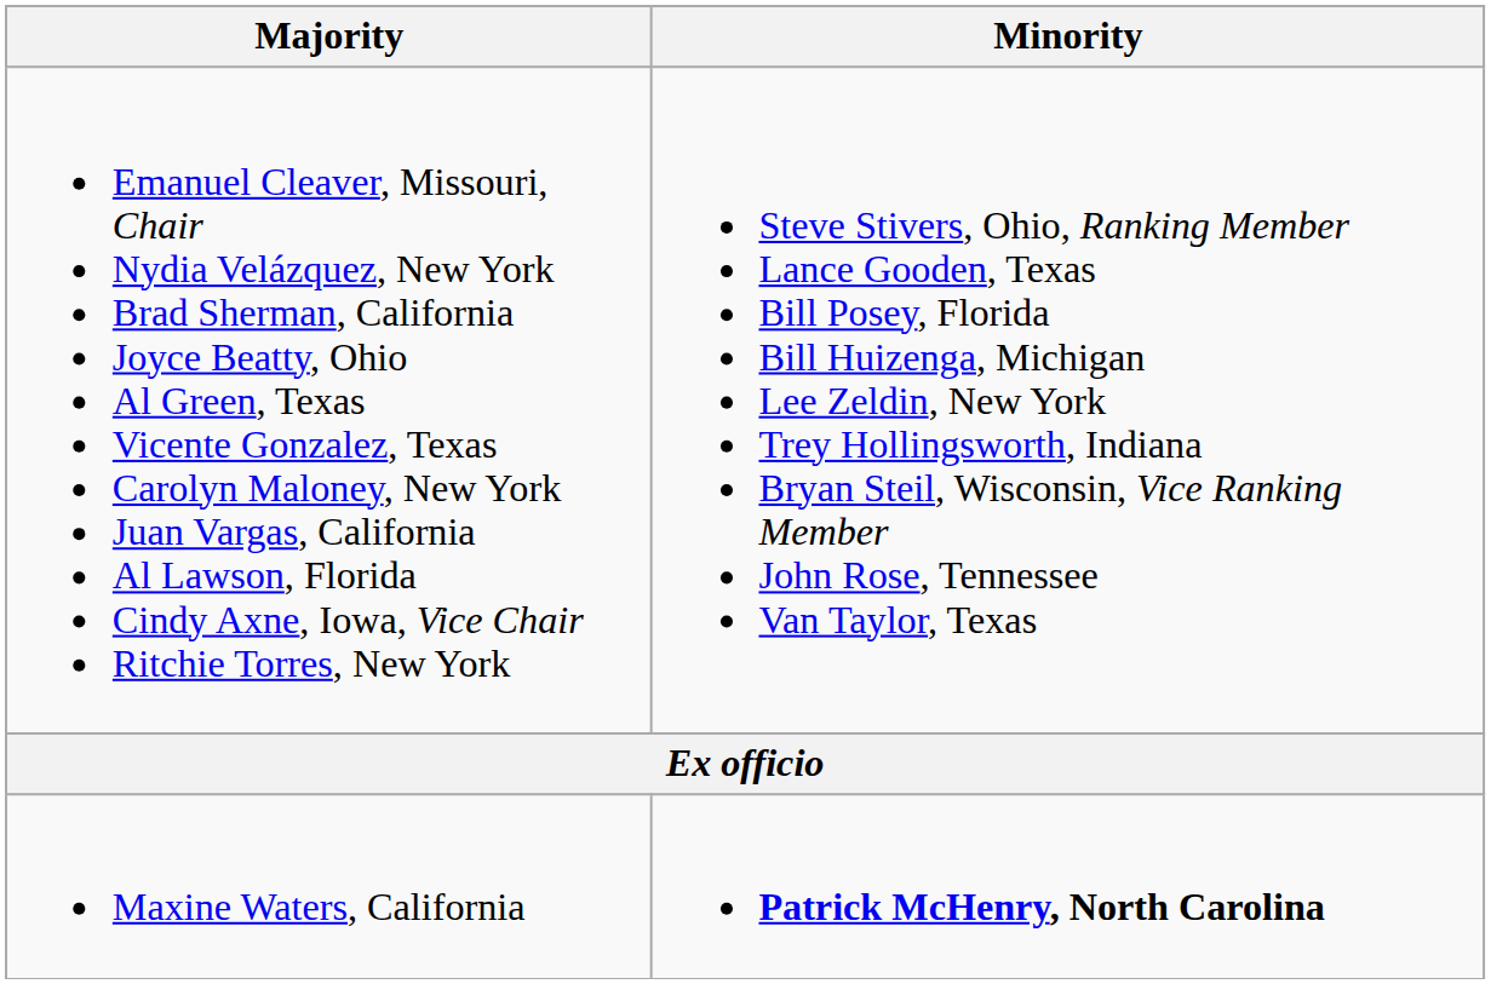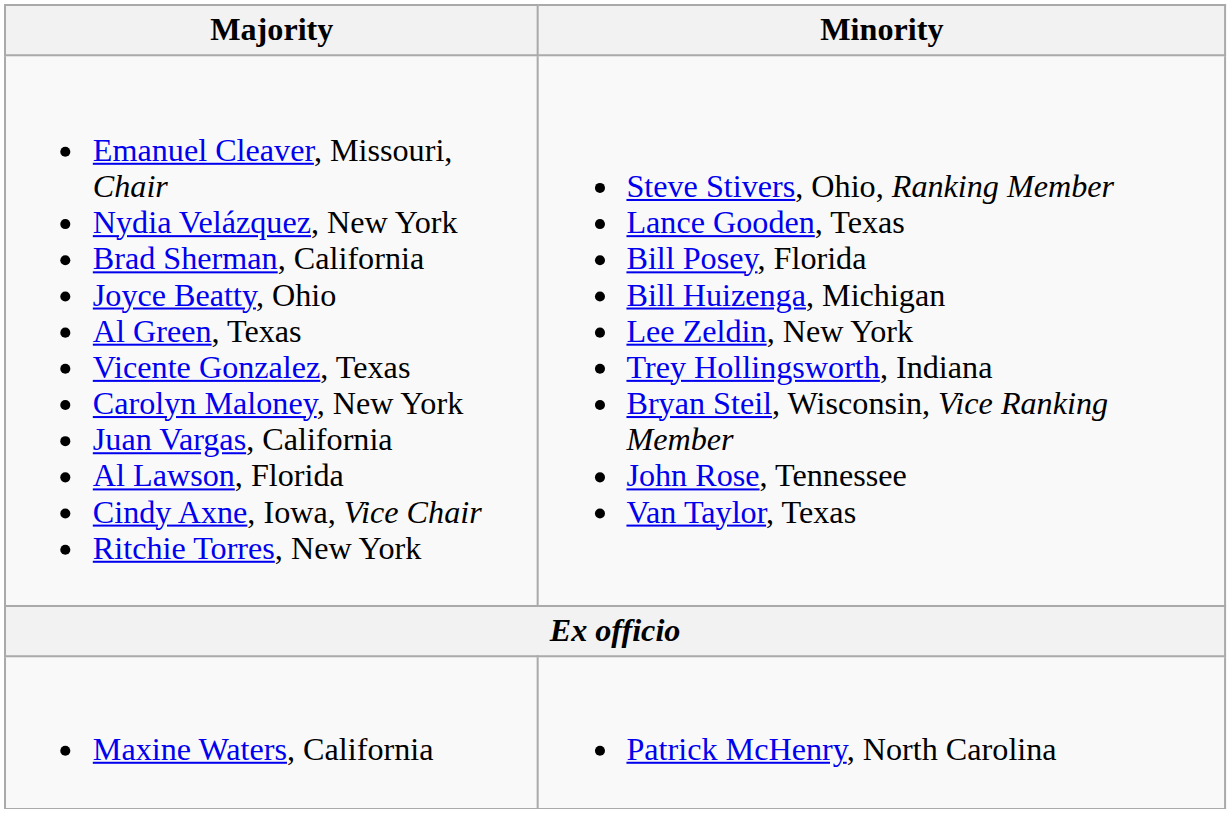Maxine Waters, California | Minority: bold -> normal
